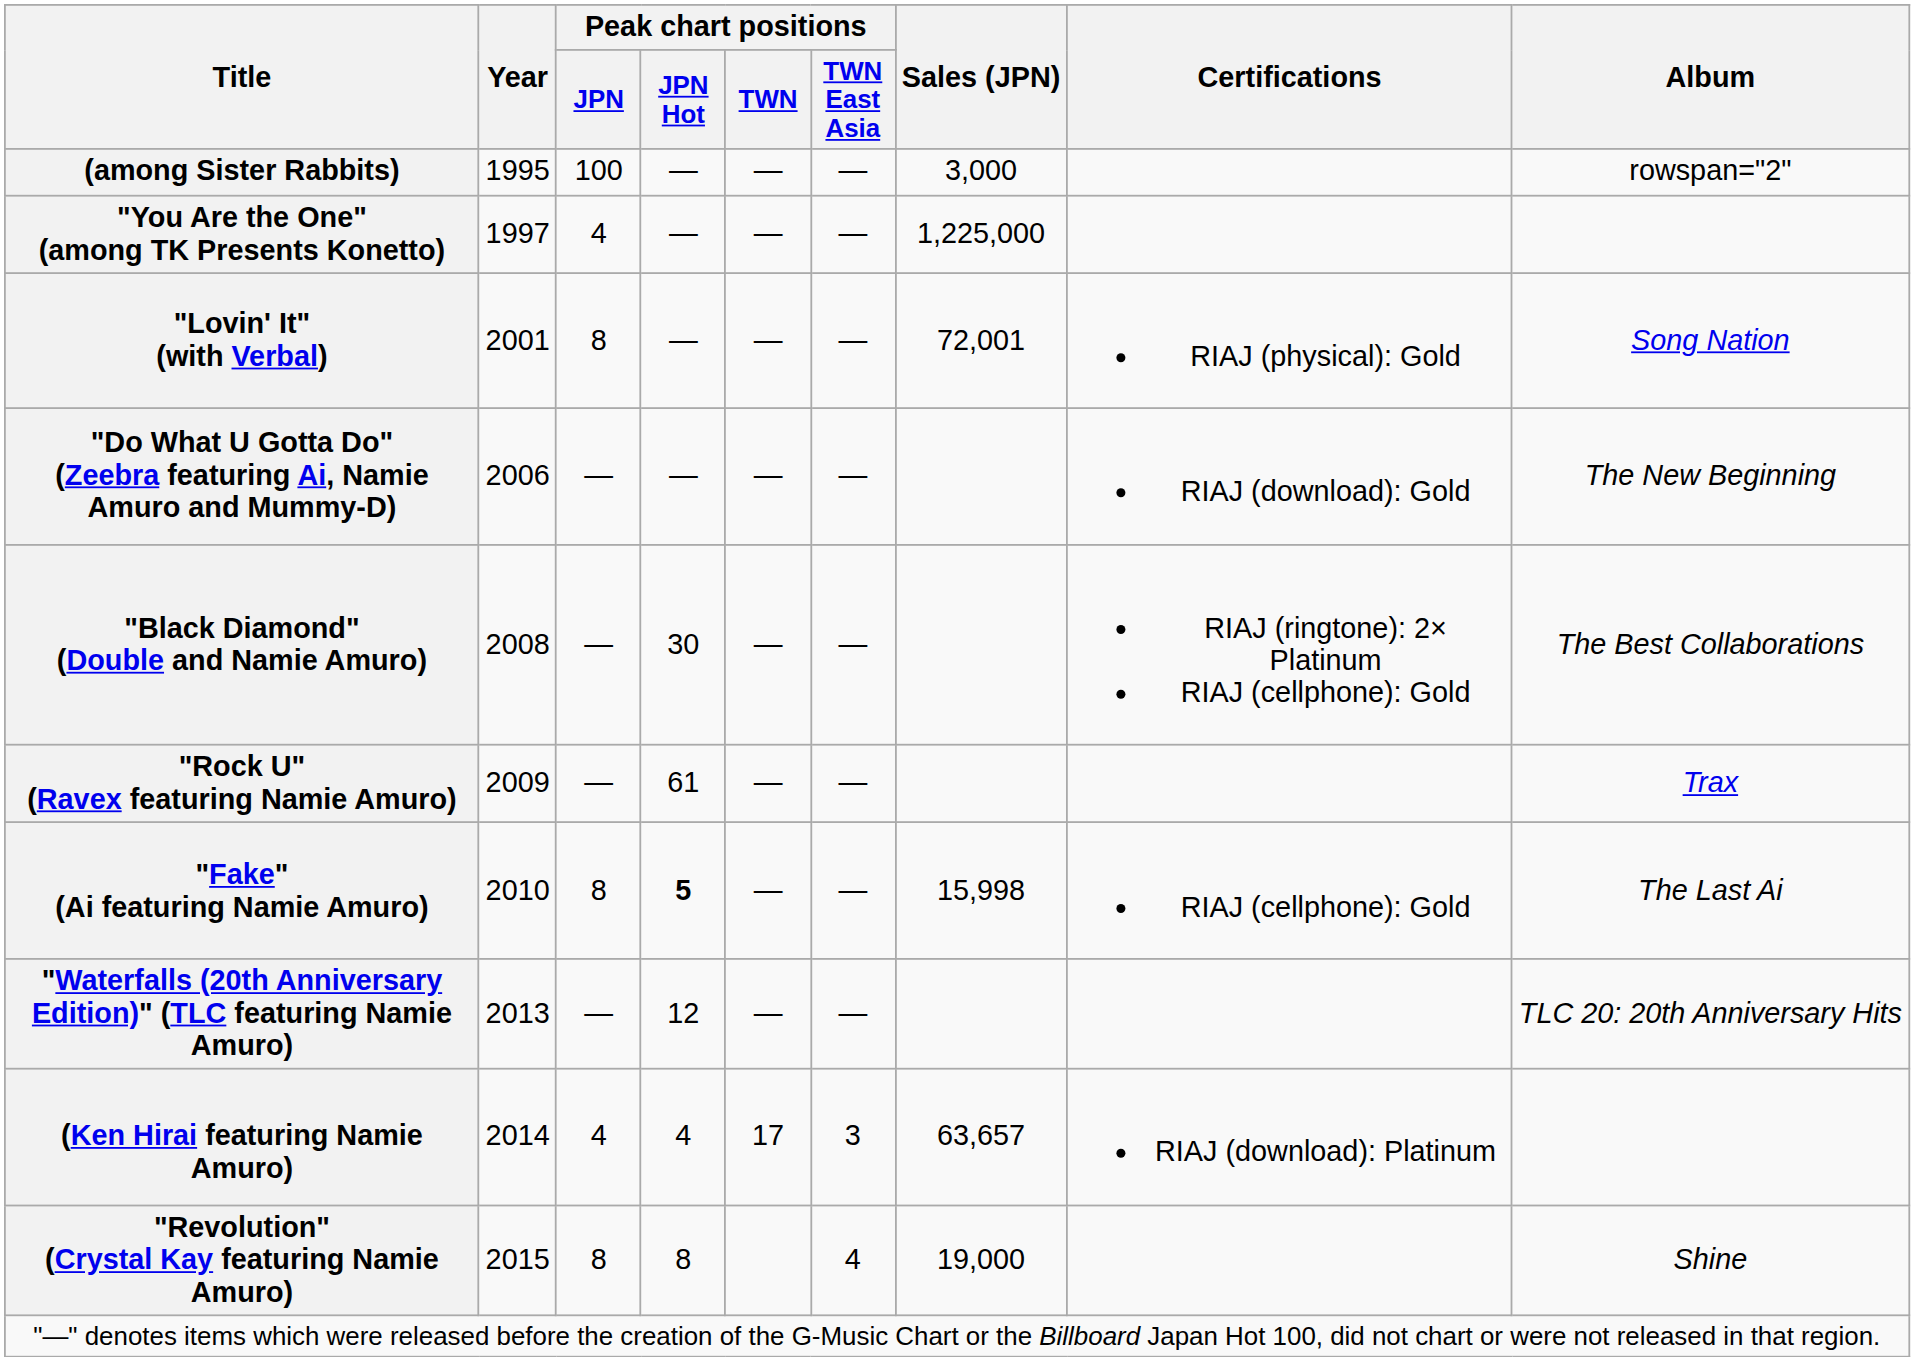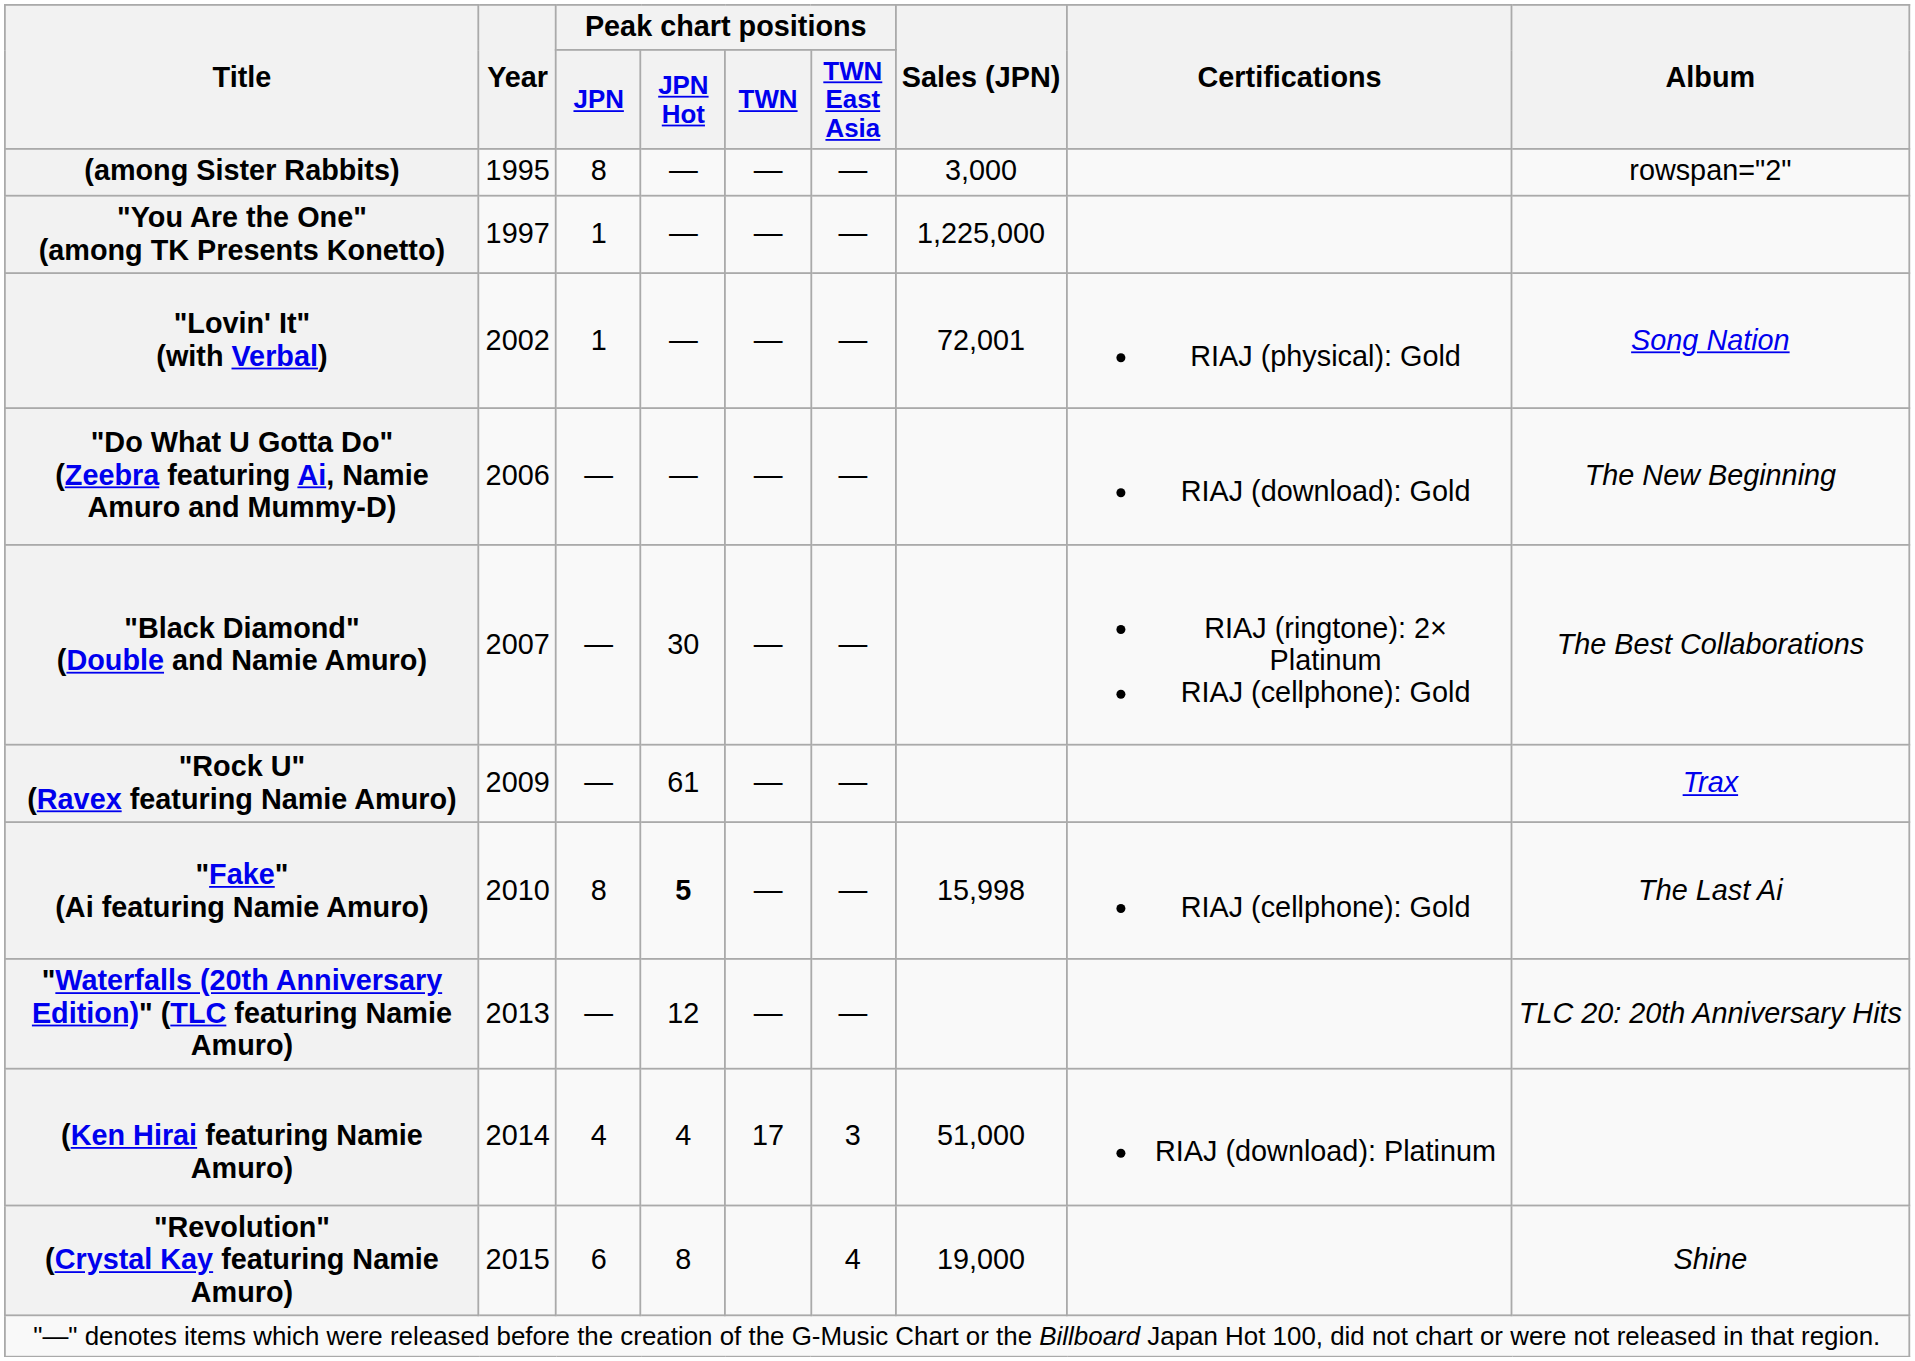(among Sister Rabbits) | Peak chart positions / JPN: 100 -> 8
"You Are the One" (among TK Presents Konetto) | Peak chart positions / JPN: 4 -> 1
"Lovin' It" (with Verbal) | Year: 2001 -> 2002
"Lovin' It" (with Verbal) | Peak chart positions / JPN: 8 -> 1
"Black Diamond" (Double and Namie Amuro) | Year: 2008 -> 2007
(Ken Hirai featuring Namie Amuro) | Sales (JPN): 63,657 -> 51,000
"Revolution" (Crystal Kay featuring Namie Amuro) | Peak chart positions / JPN: 8 -> 6
